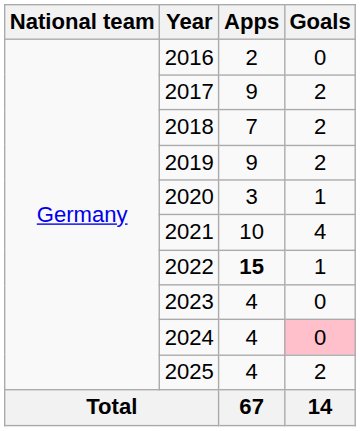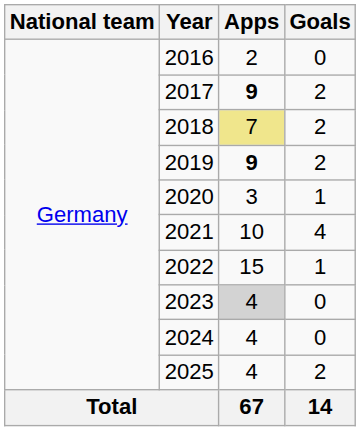2017 | Apps: normal -> bold
2018 | Apps: no background -> khaki background
2019 | Apps: normal -> bold
2022 | Apps: bold -> normal
2023 | Apps: no background -> lightgrey background
2024 | Goals: pink background -> no background
